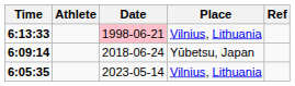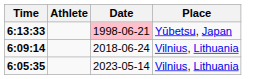- column: Ref
6:13:33 | Place: Vilnius, Lithuania -> Yūbetsu, Japan
6:09:14 | Place: Yūbetsu, Japan -> Vilnius, Lithuania
